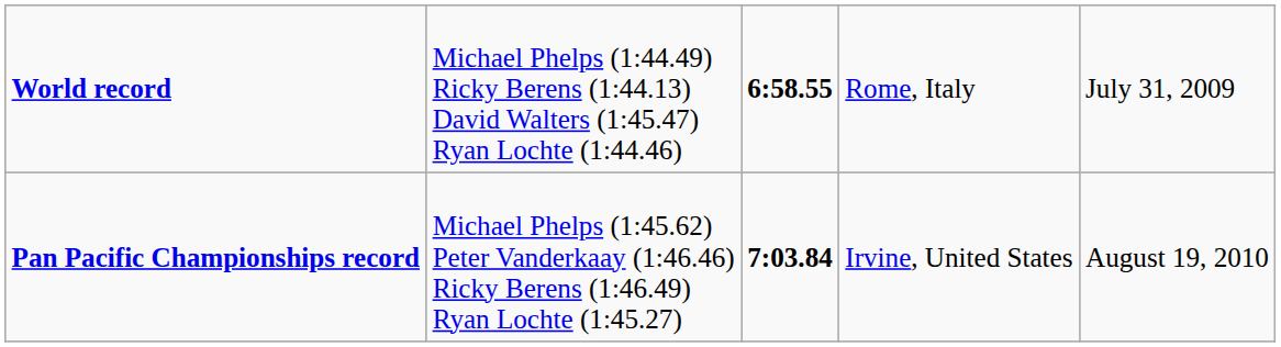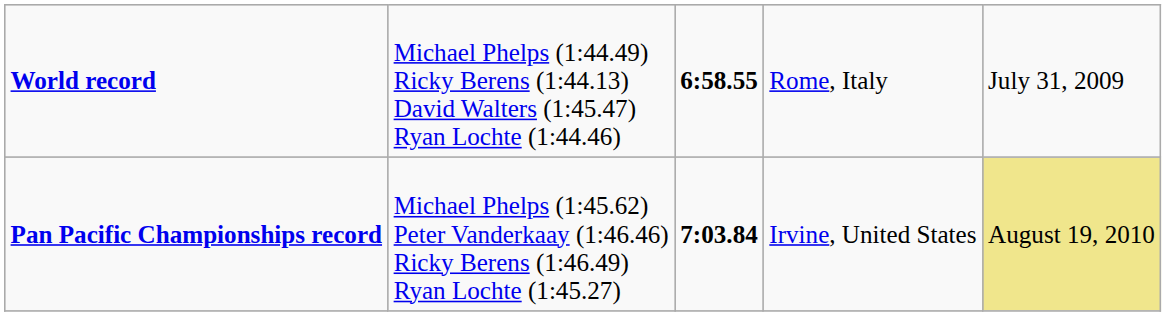Pan Pacific Championships record | column 5: no background -> khaki background
